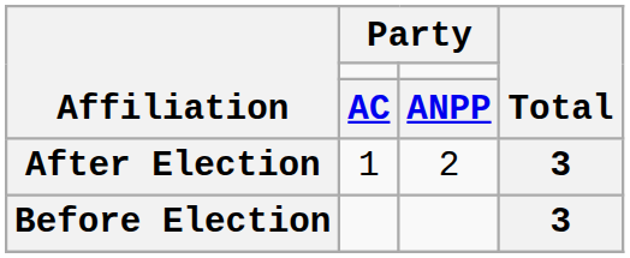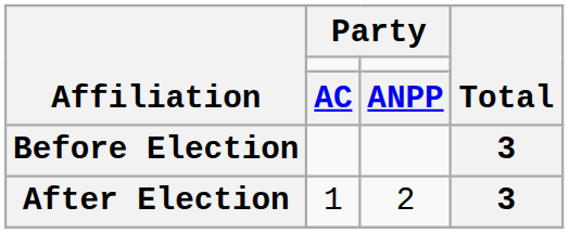rows swapped: Before Election <-> After Election
